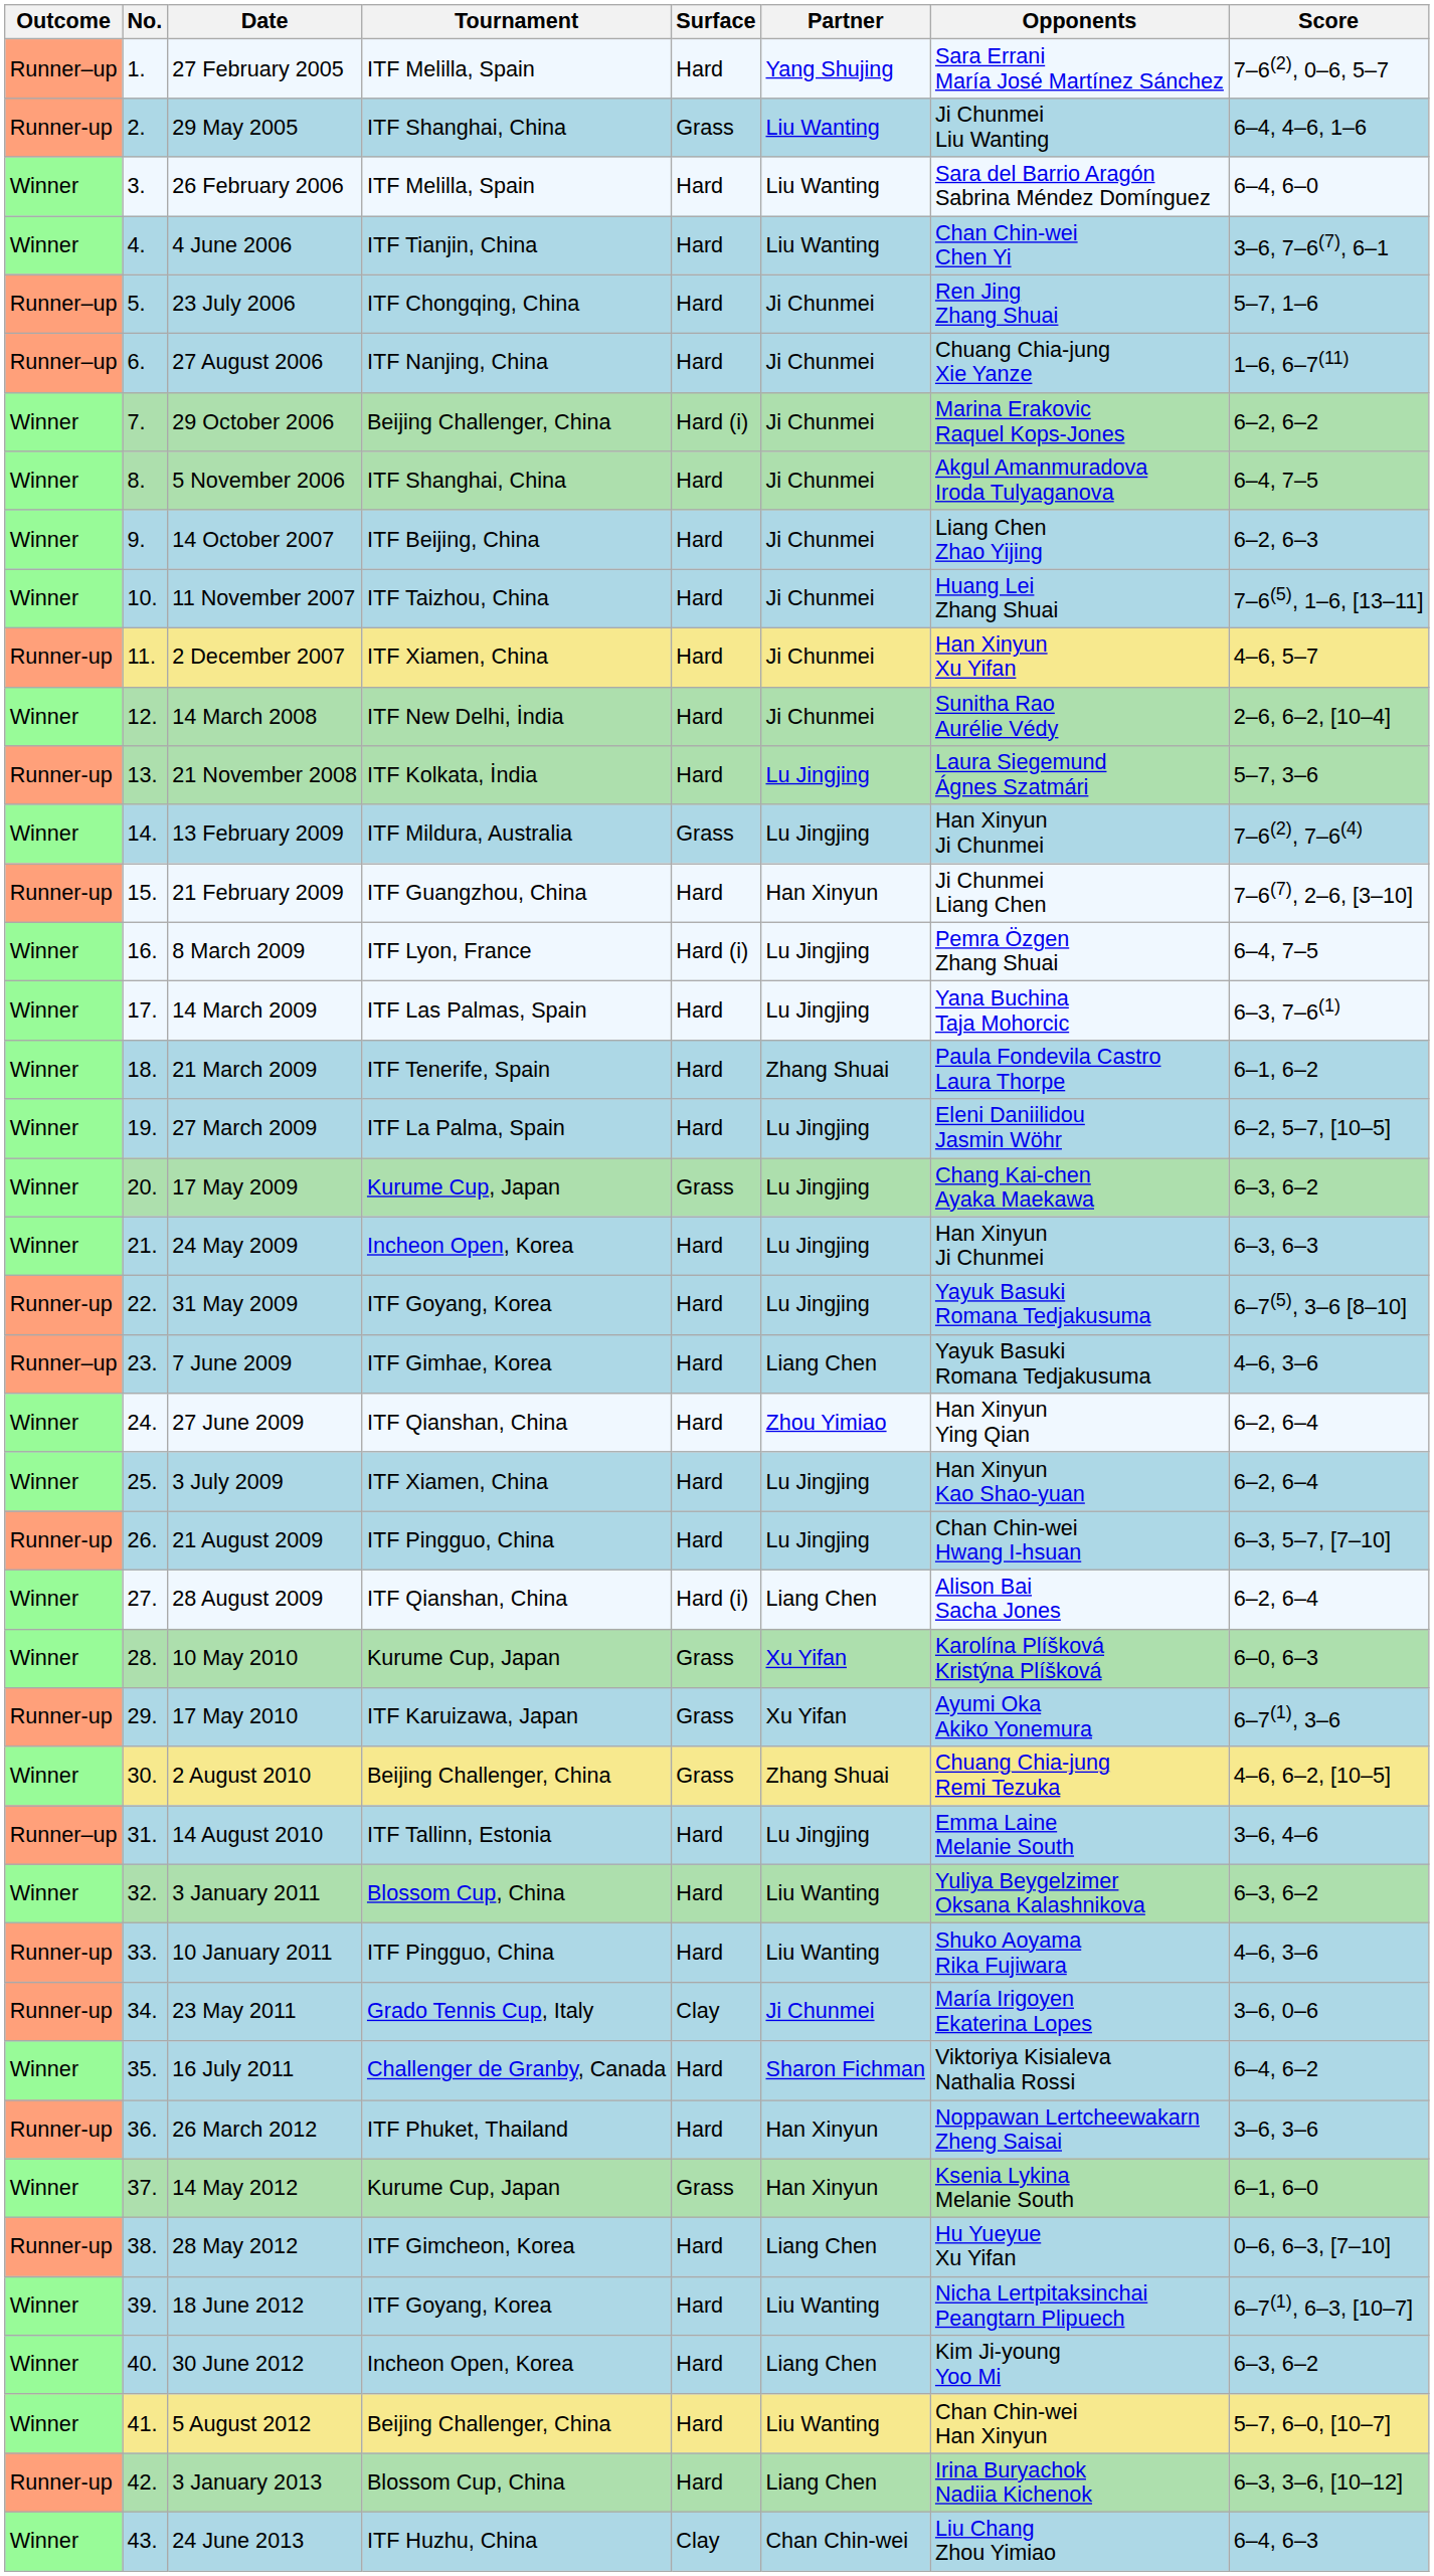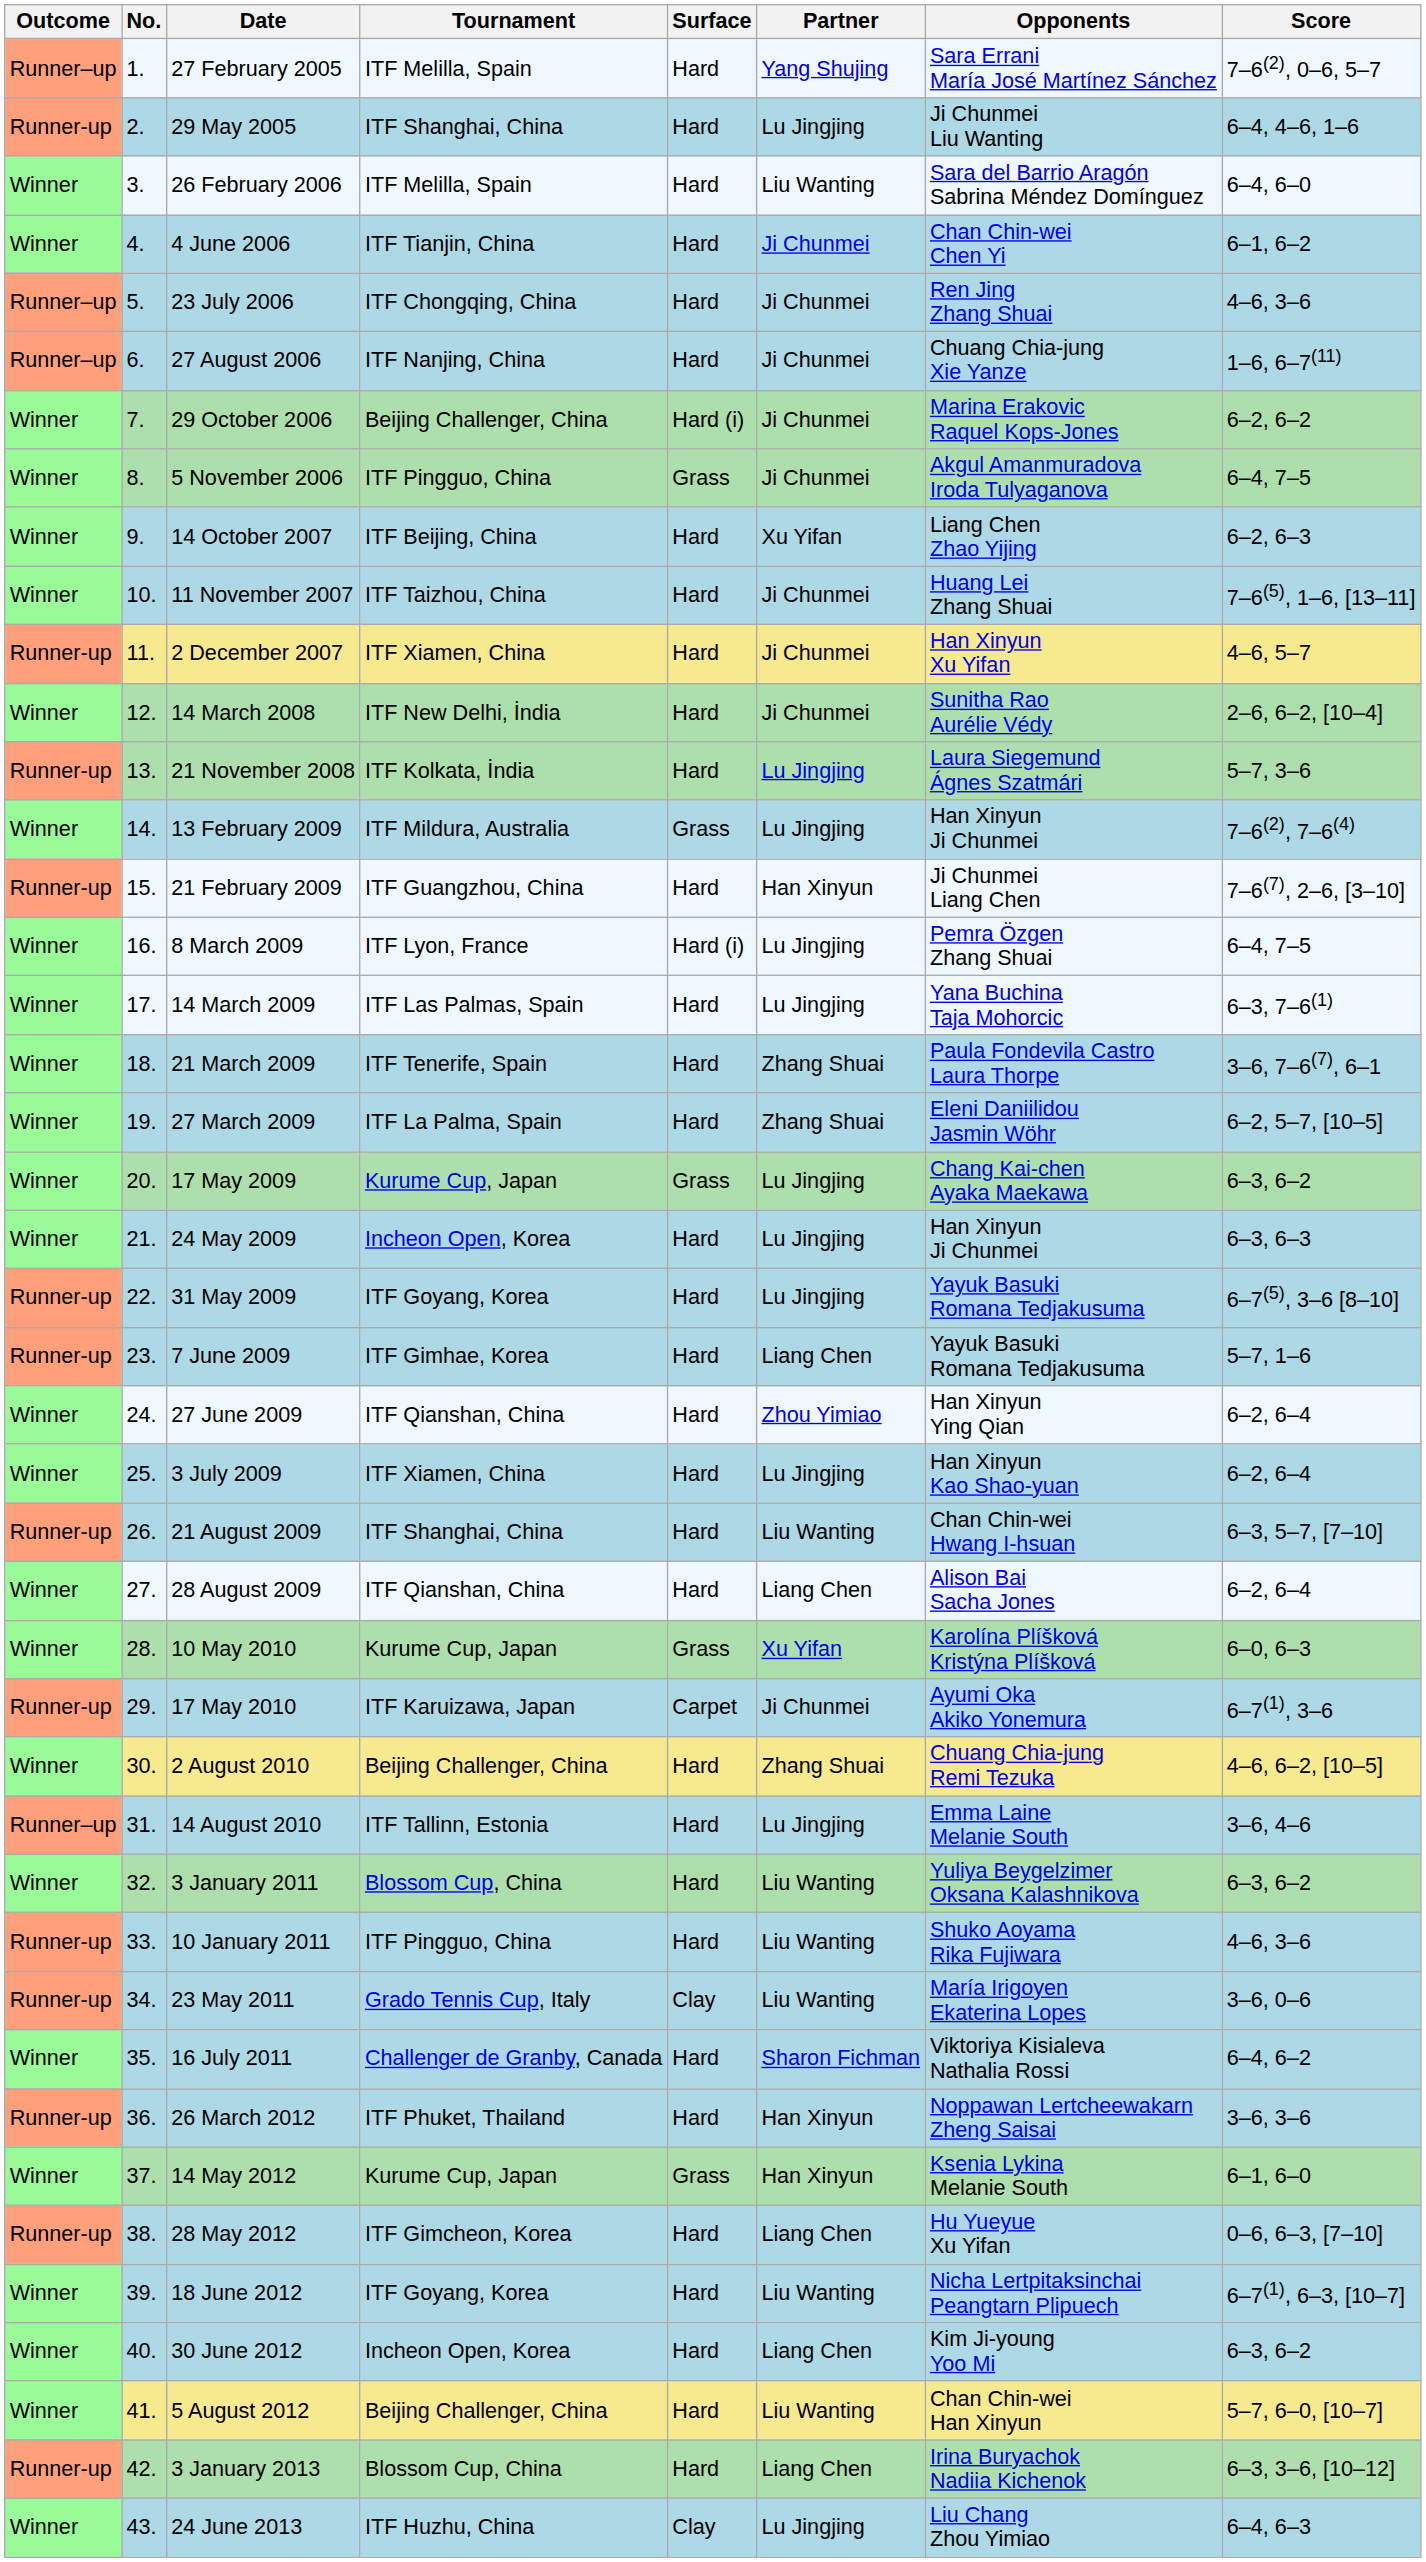29 May 2005 | Surface: Grass -> Hard
29 May 2005 | Partner: Liu Wanting -> Lu Jingjing
4 June 2006 | Partner: Liu Wanting -> Ji Chunmei
4 June 2006 | Score: 3–6, 7–6(7), 6–1 -> 6–1, 6–2
23 July 2006 | Score: 5–7, 1–6 -> 4–6, 3–6
5 November 2006 | Tournament: ITF Shanghai, China -> ITF Pingguo, China
5 November 2006 | Surface: Hard -> Grass
14 October 2007 | Partner: Ji Chunmei -> Xu Yifan
21 March 2009 | Score: 6–1, 6–2 -> 3–6, 7–6(7), 6–1
27 March 2009 | Partner: Lu Jingjing -> Zhang Shuai
7 June 2009 | Outcome: Runner–up -> Runner-up
7 June 2009 | Score: 4–6, 3–6 -> 5–7, 1–6
21 August 2009 | Tournament: ITF Pingguo, China -> ITF Shanghai, China
21 August 2009 | Partner: Lu Jingjing -> Liu Wanting
28 August 2009 | Surface: Hard (i) -> Hard
17 May 2010 | Surface: Grass -> Carpet
17 May 2010 | Partner: Xu Yifan -> Ji Chunmei
2 August 2010 | Surface: Grass -> Hard
23 May 2011 | Partner: Ji Chunmei -> Liu Wanting
24 June 2013 | Partner: Chan Chin-wei -> Lu Jingjing
